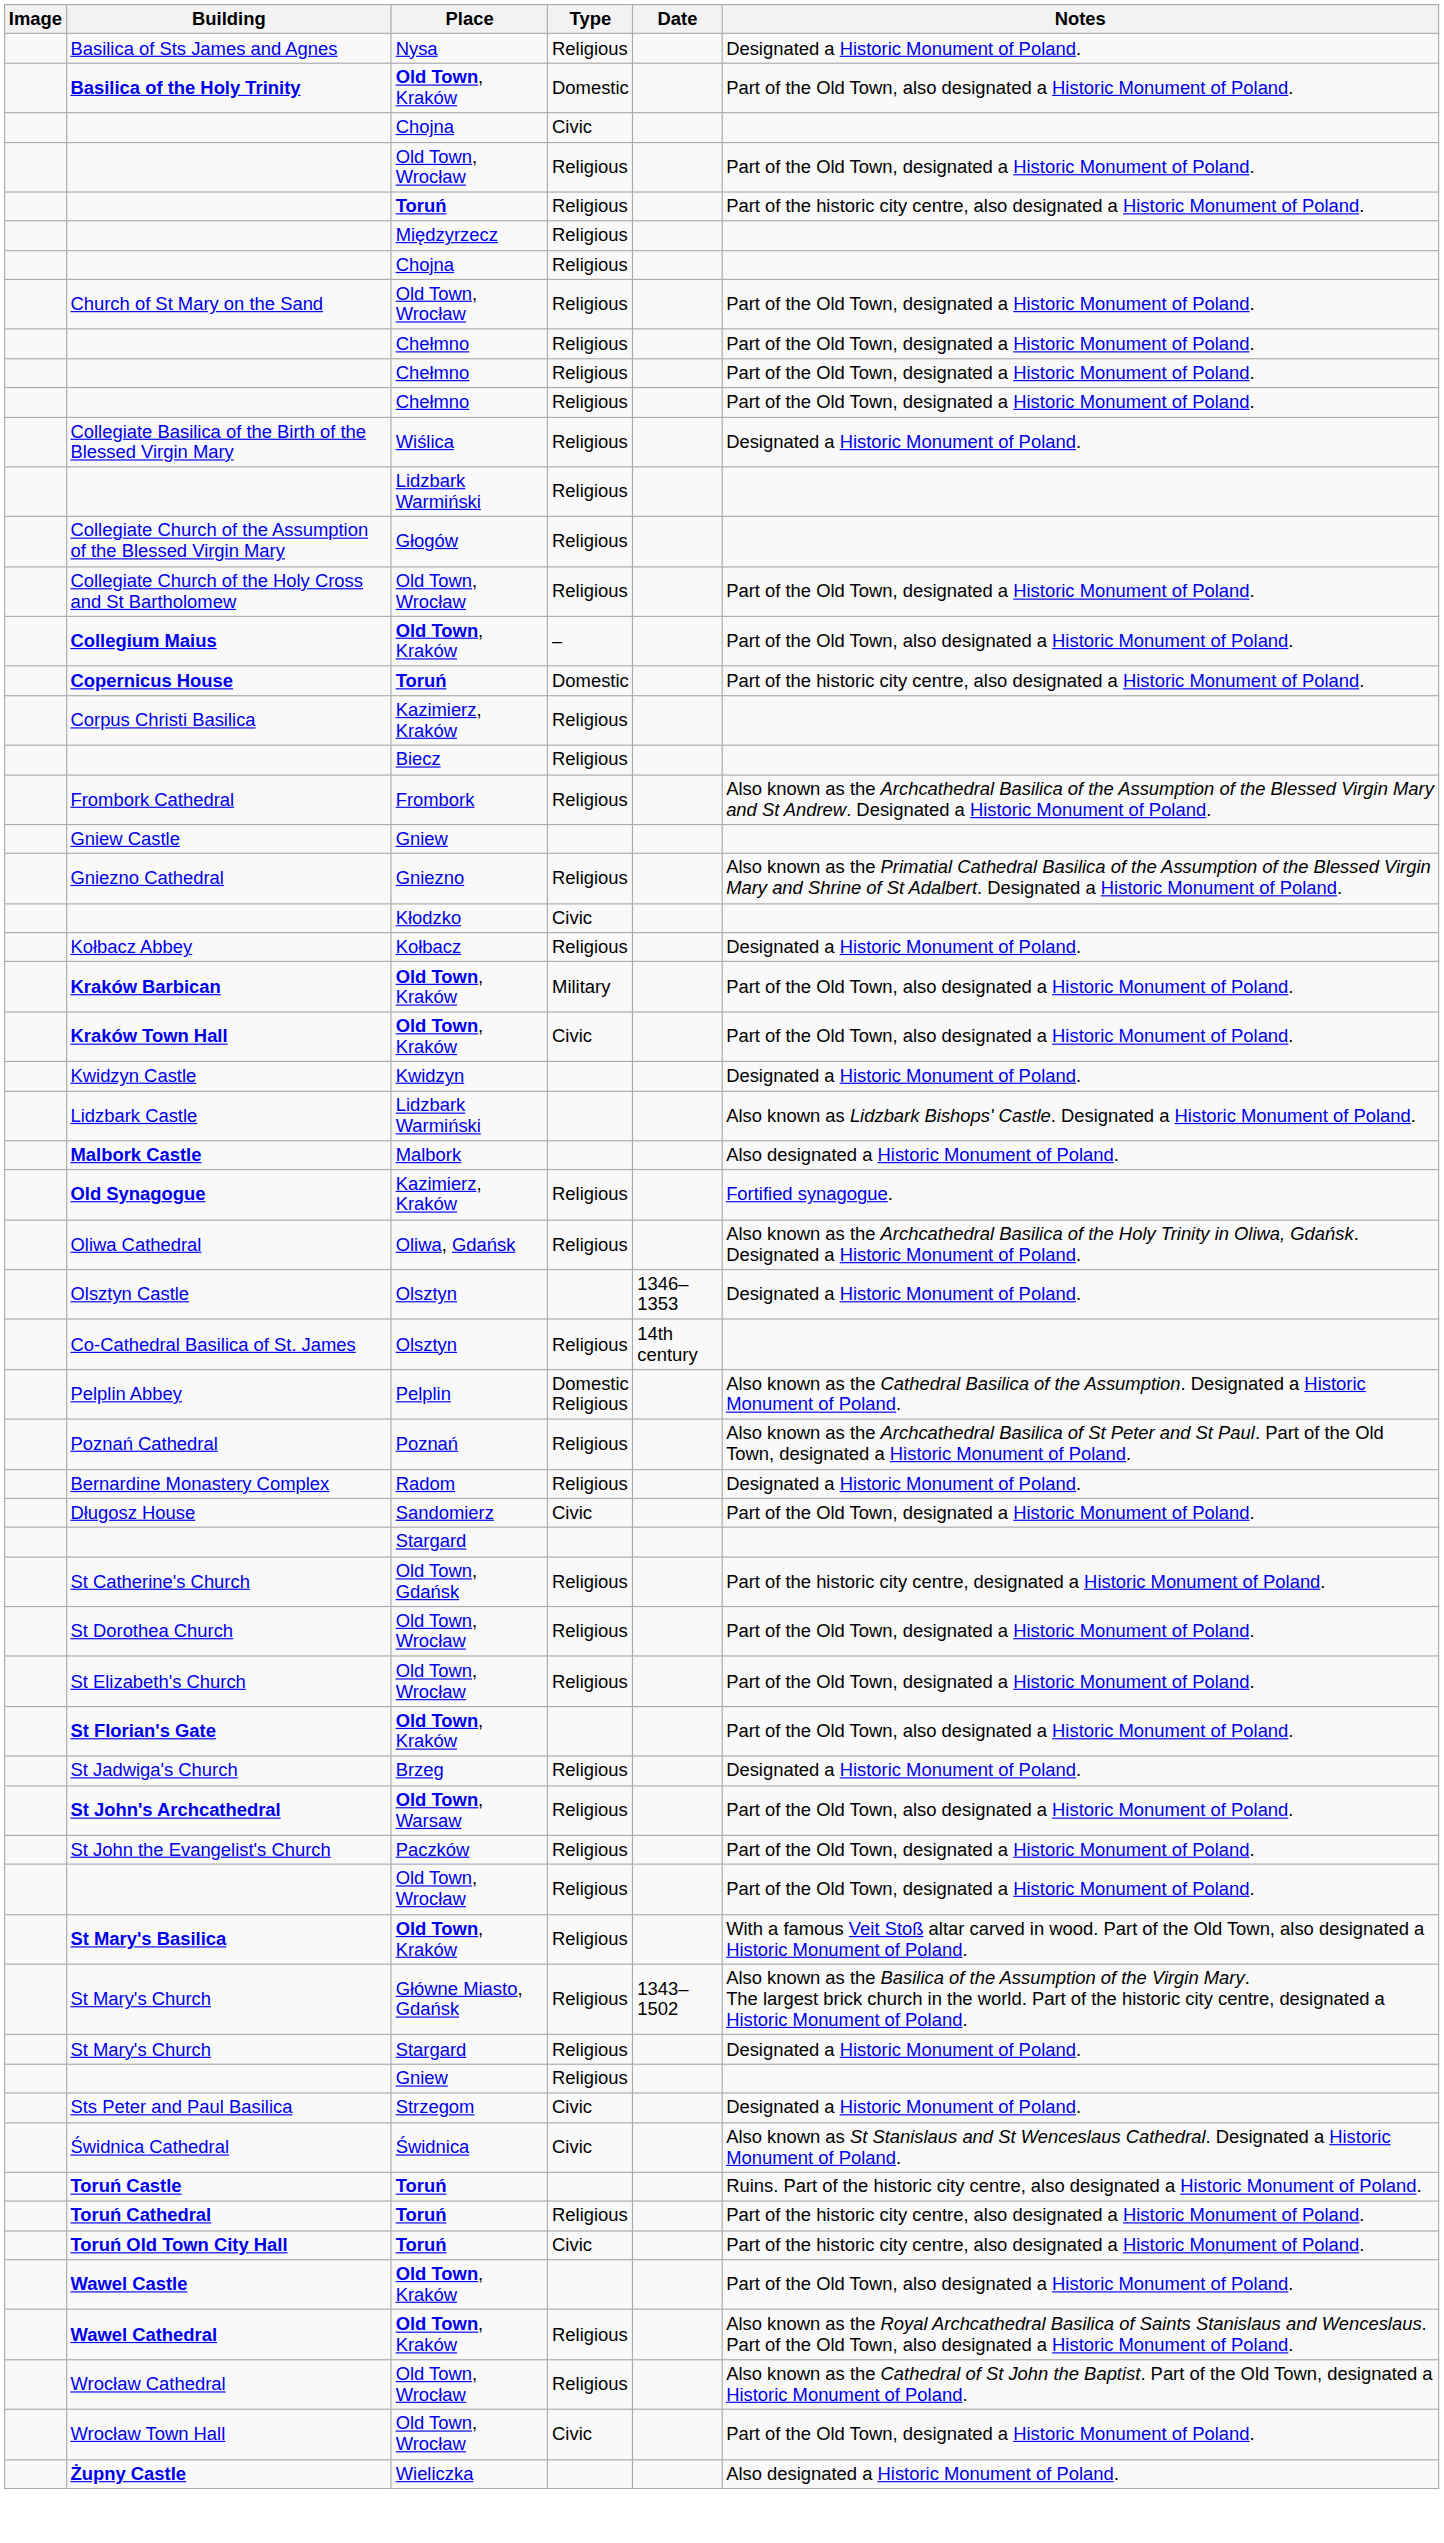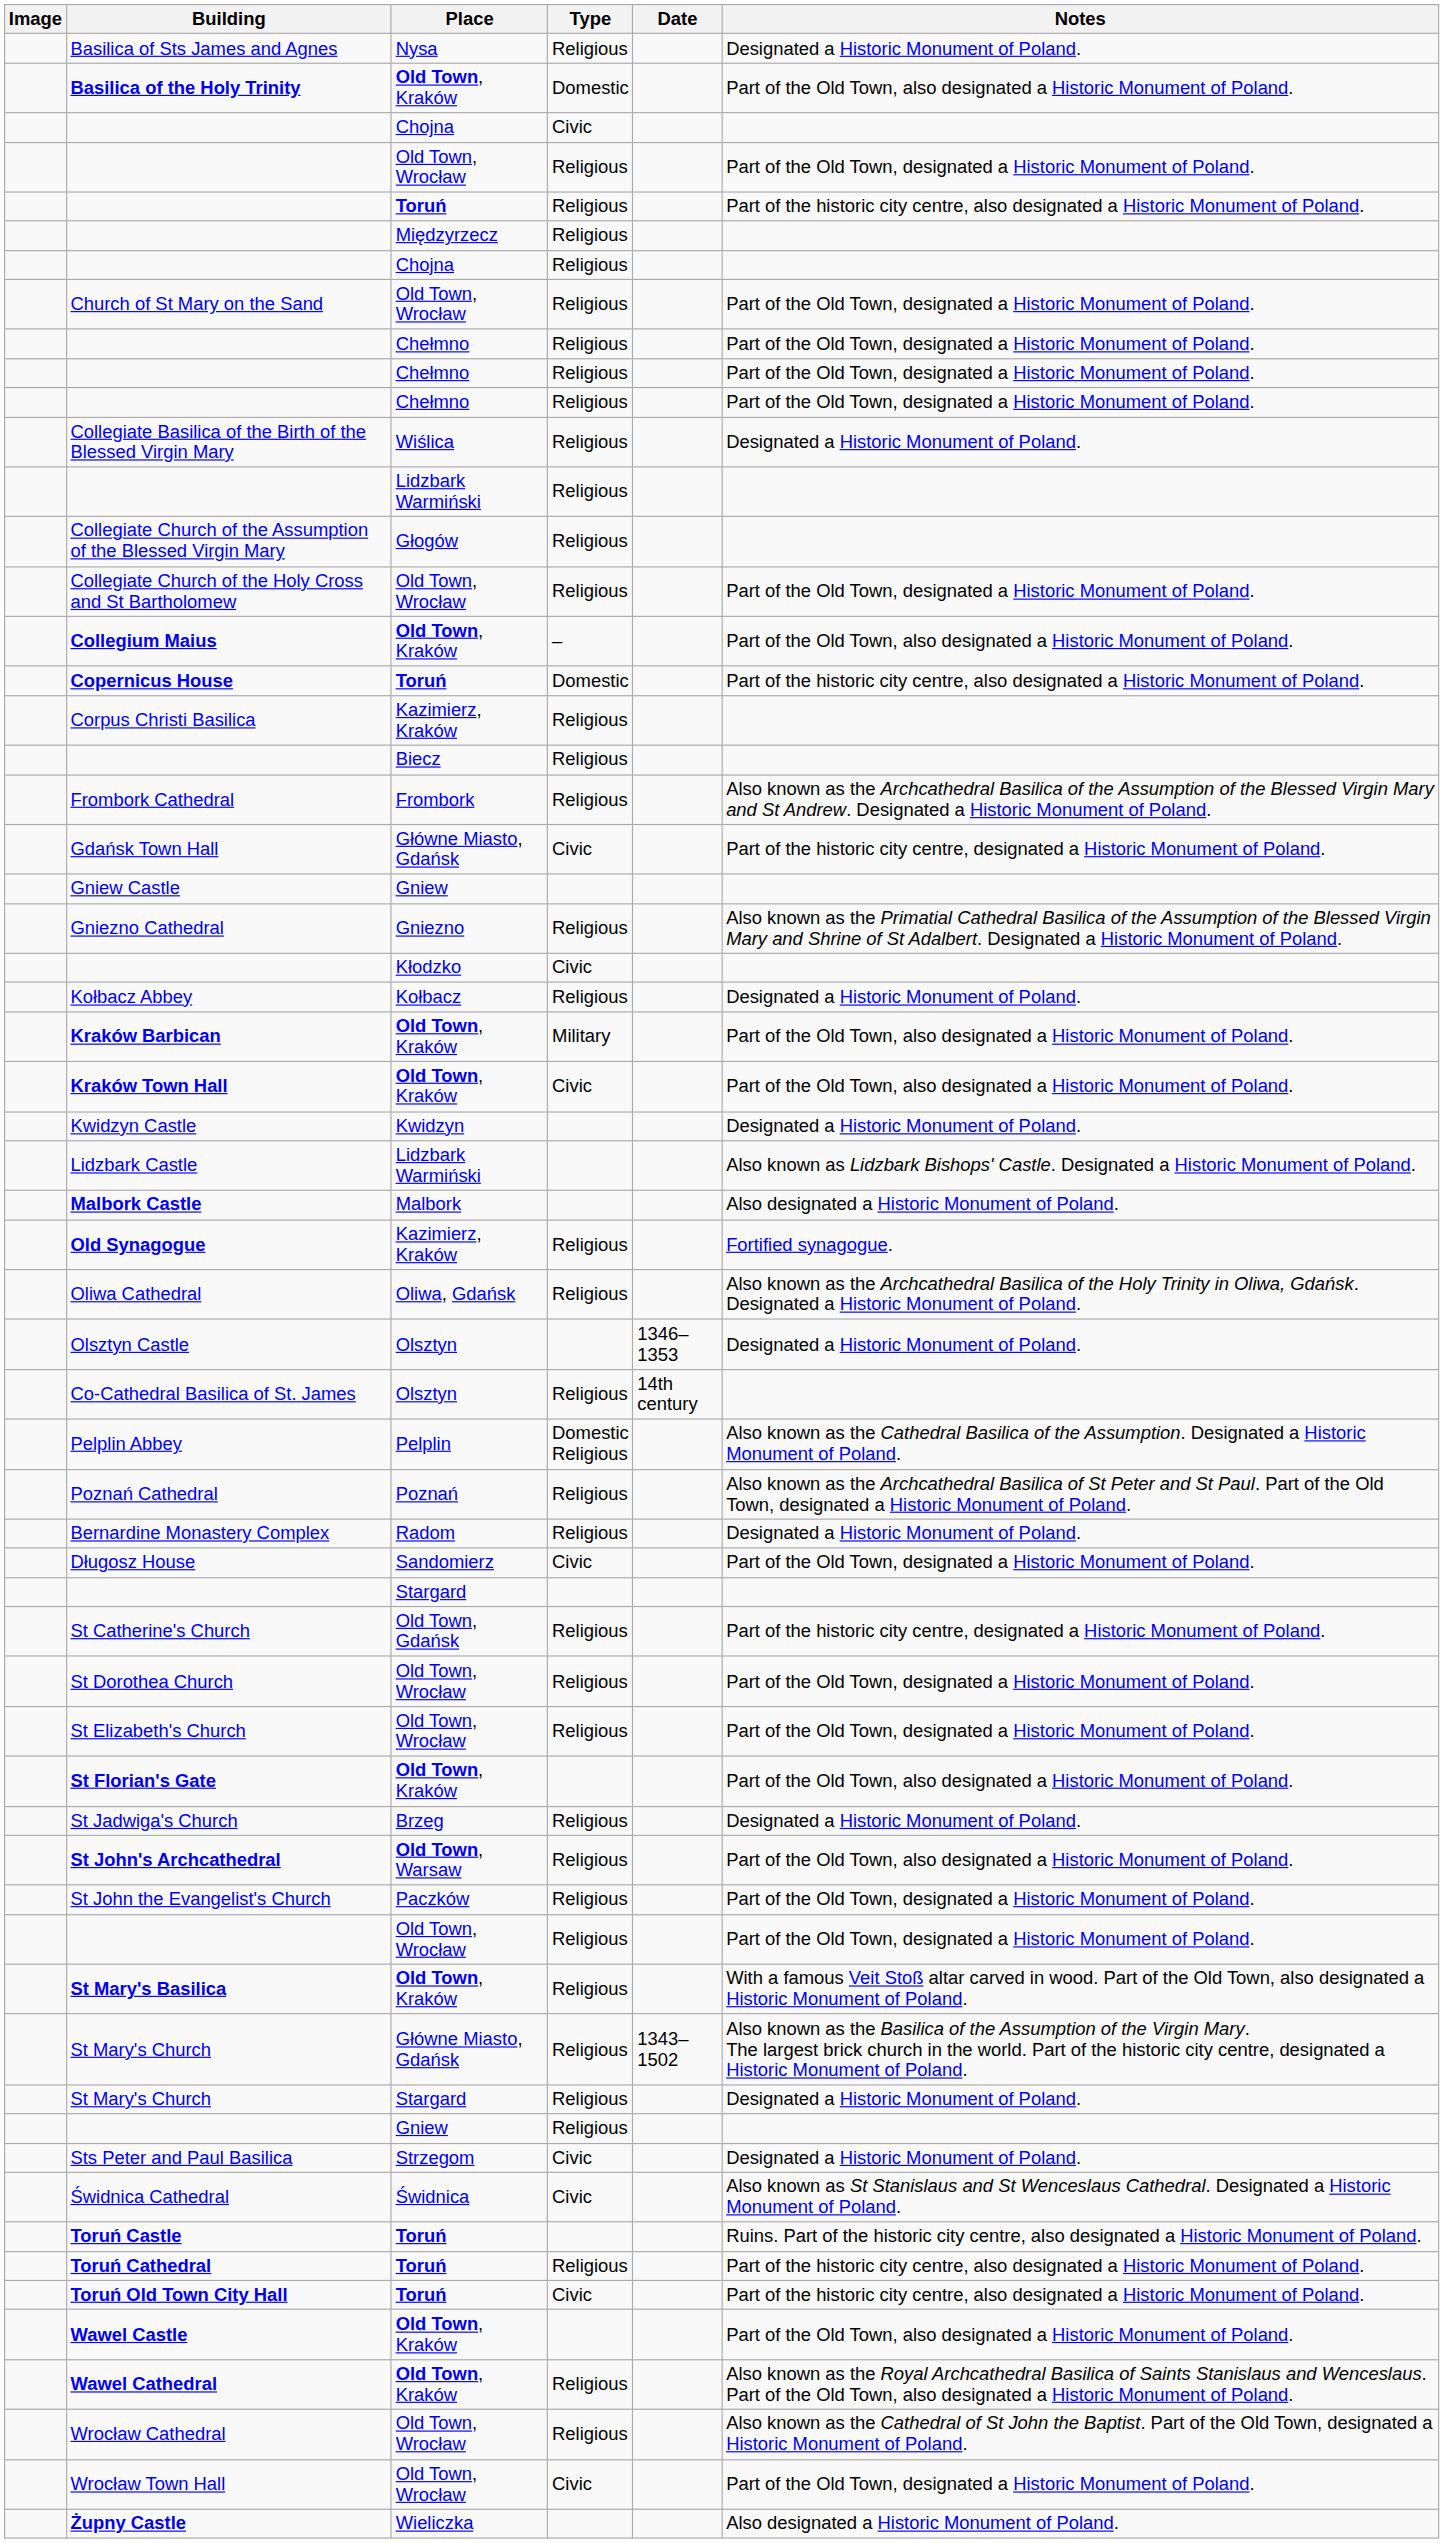+ row: Gdańsk Town Hall | Główne Miasto, Gdańsk | Civic | Part of the historic city centre, designated a Historic Monument of Poland.
